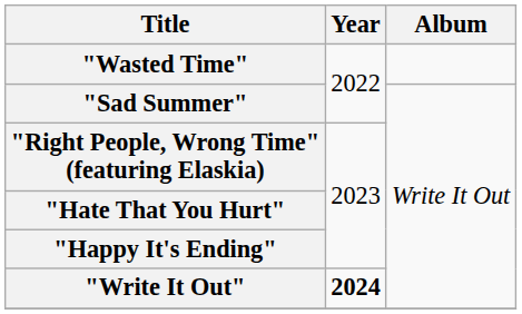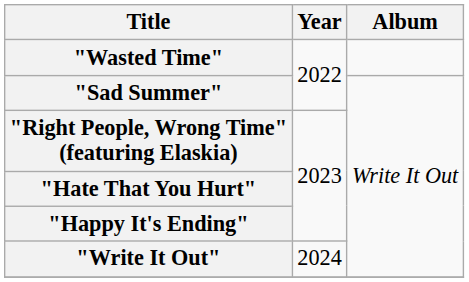"Write It Out" | Year: bold -> normal
